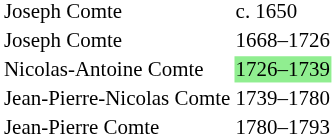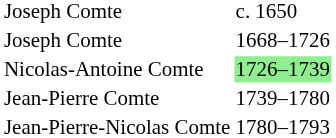row 4 | column 1: Jean-Pierre-Nicolas Comte -> Jean-Pierre Comte
row 5 | column 1: Jean-Pierre Comte -> Jean-Pierre-Nicolas Comte
